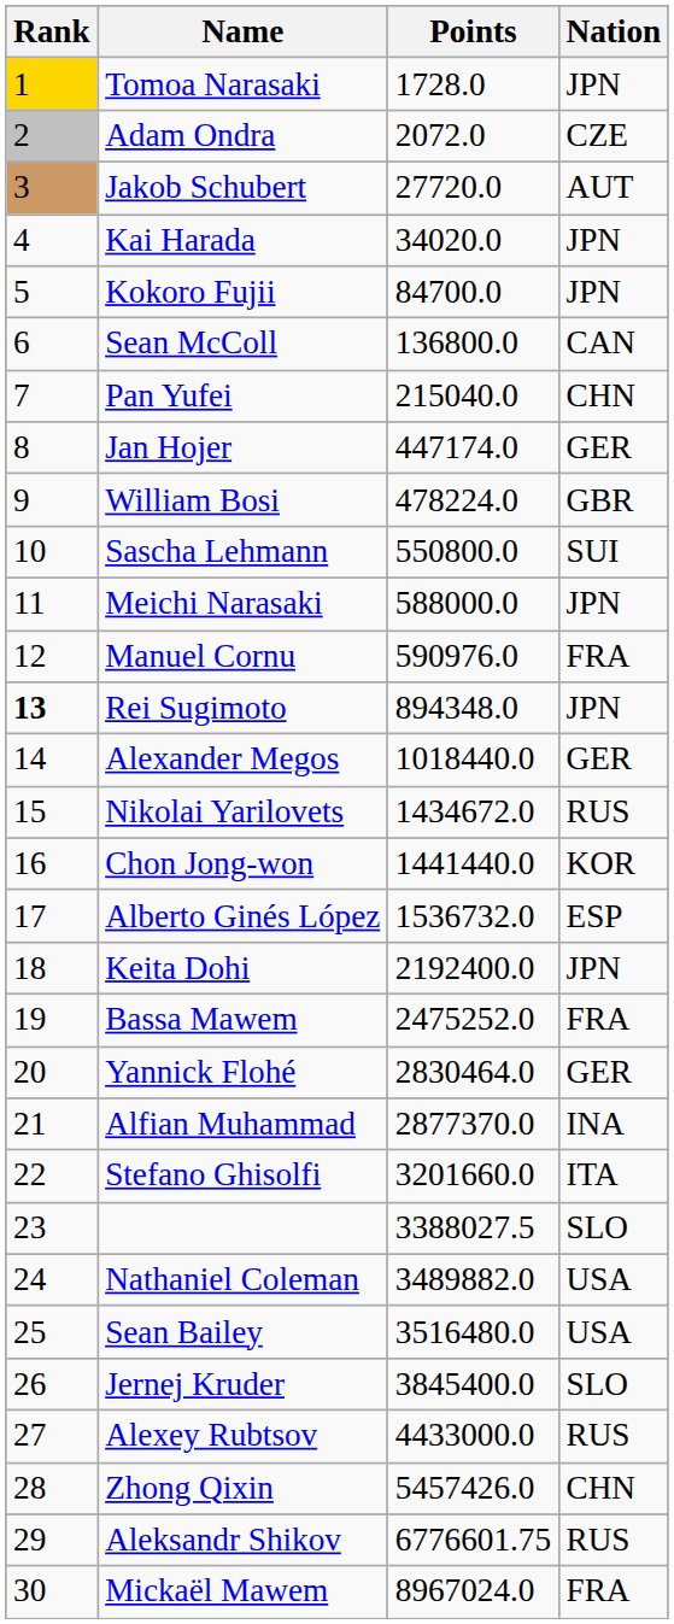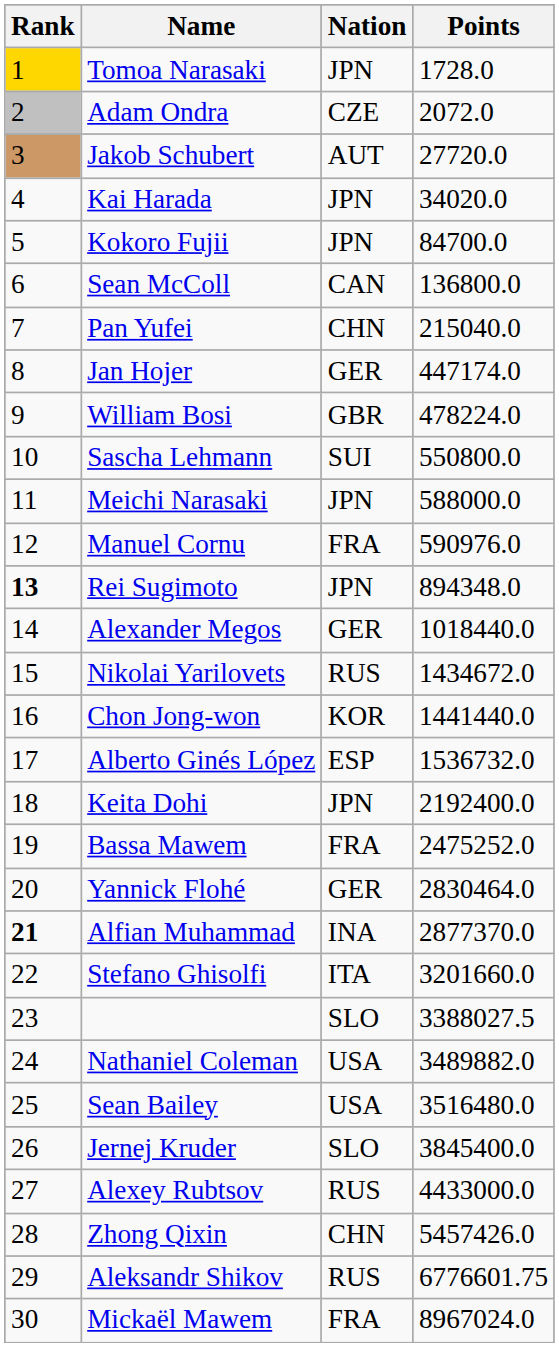columns swapped: Nation <-> Points
Alfian Muhammad | Rank: normal -> bold
